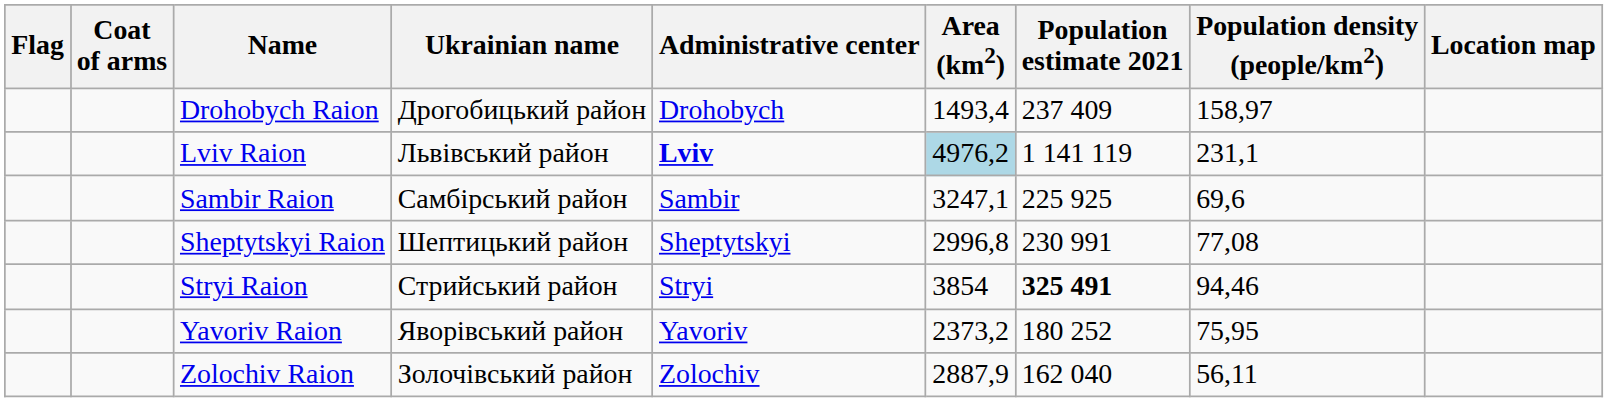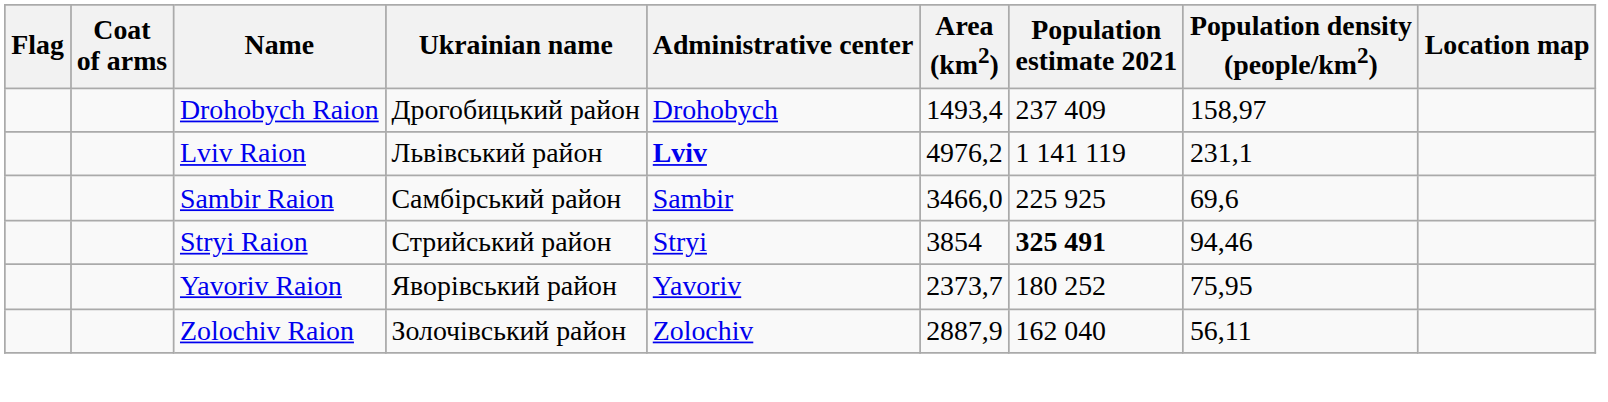Lviv Raion | Area (km2): lightblue background -> no background
Sambir Raion | Area (km2): 3247,1 -> 3466,0
- row: Sheptytskyi Raion | Шептицький район | Sheptytskyi | 2996,8 | 230 991 | 77,08
Yavoriv Raion | Area (km2): 2373,2 -> 2373,7
